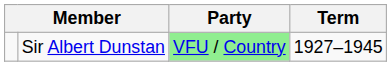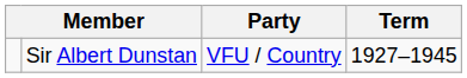Sir Albert Dunstan | Party: lightgreen background -> no background
